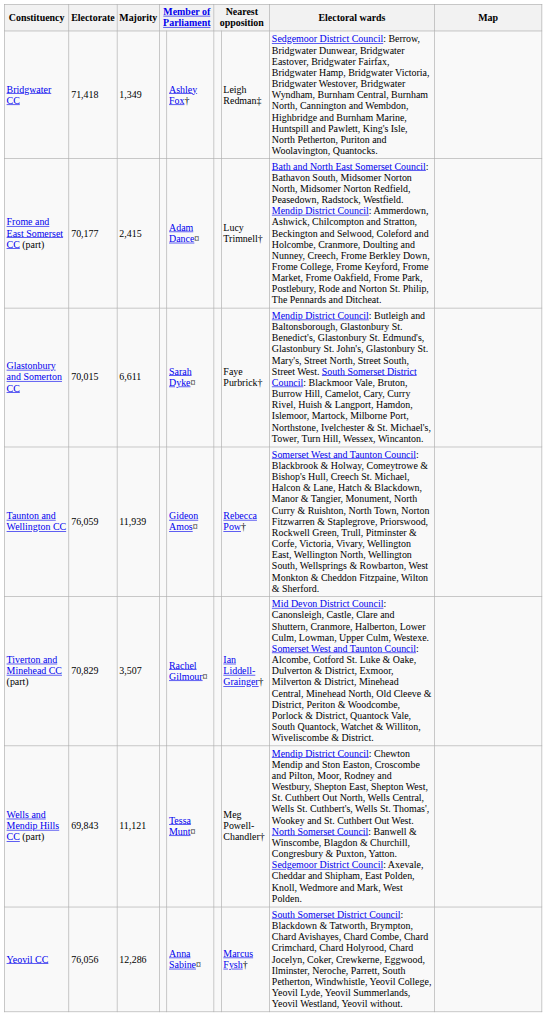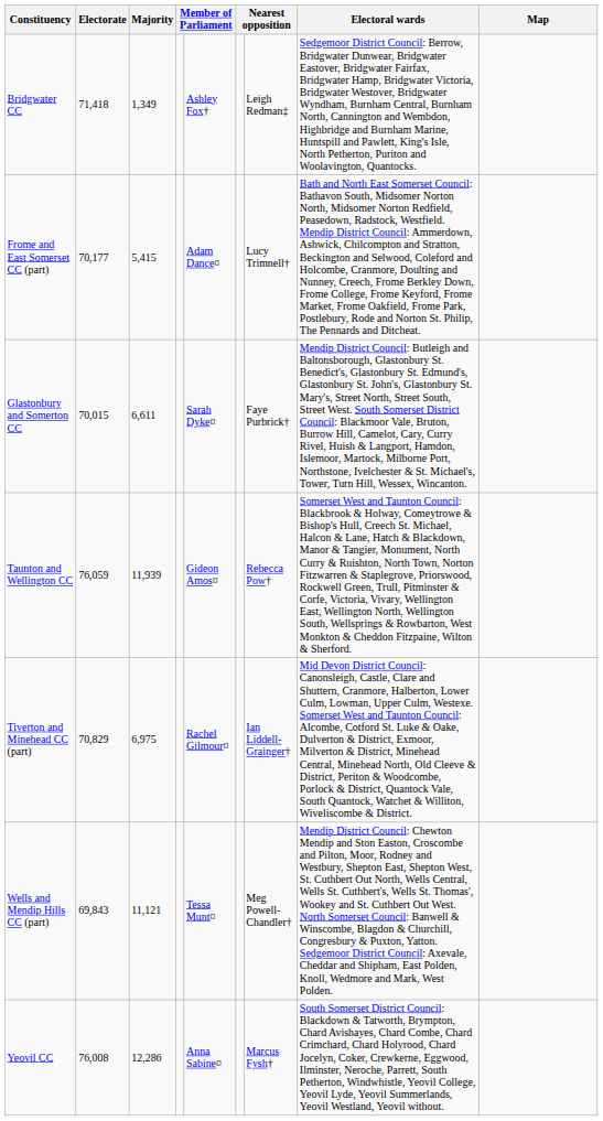Frome and East Somerset CC (part) | Majority: 2,415 -> 5,415
Tiverton and Minehead CC (part) | Majority: 3,507 -> 6,975
Yeovil CC | Electorate: 76,056 -> 76,008
